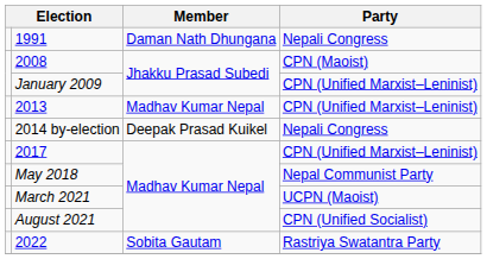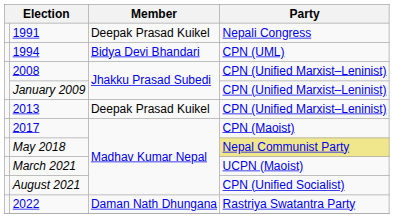1991 | Member: Daman Nath Dhungana -> Deepak Prasad Kuikel
+ row: 1994 | Bidya Devi Bhandari | CPN (UML)
2008 | Party: CPN (Maoist) -> CPN (Unified Marxist–Leninist)
2013 | Member: Madhav Kumar Nepal -> Deepak Prasad Kuikel
- row: 2014 by-election | Deepak Prasad Kuikel | Nepali Congress
2017 | Party: CPN (Unified Marxist–Leninist) -> CPN (Maoist)
May 2018 | Party: no background -> khaki background
2022 | Member: Sobita Gautam -> Daman Nath Dhungana
